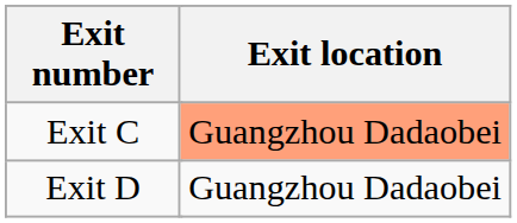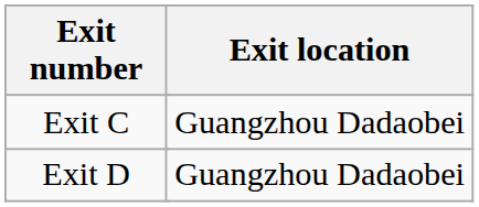Exit C | Exit location: lightsalmon background -> no background
